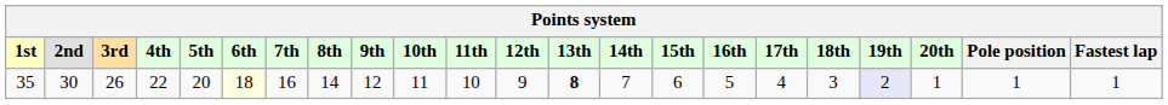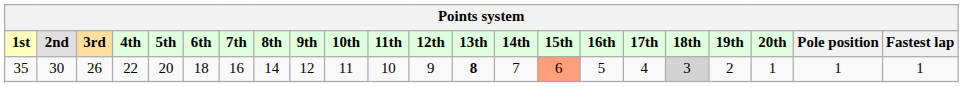35 | 6th: lightyellow background -> no background
35 | 15th: no background -> lightsalmon background
35 | 18th: no background -> lightgrey background
35 | 19th: lavender background -> no background
